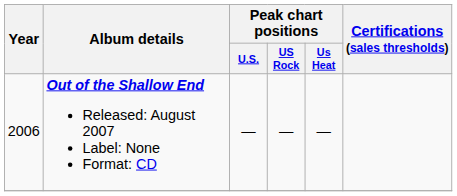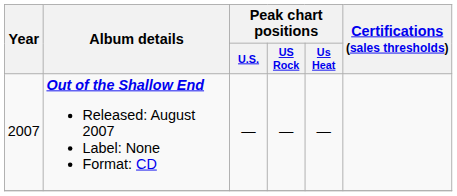row 3 | Year: 2006 -> 2007
